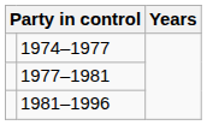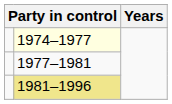1974–1977 | column 2: no background -> lightyellow background
1981–1996 | column 2: no background -> khaki background
